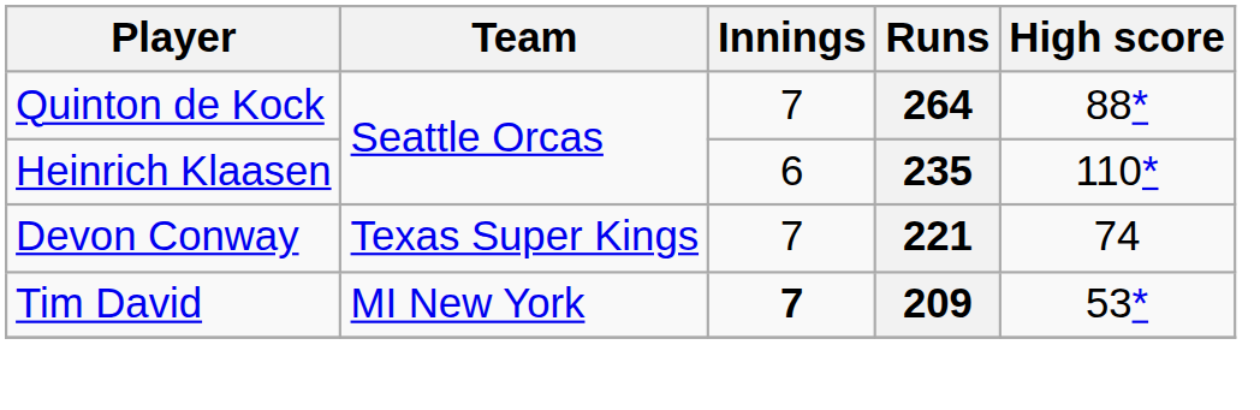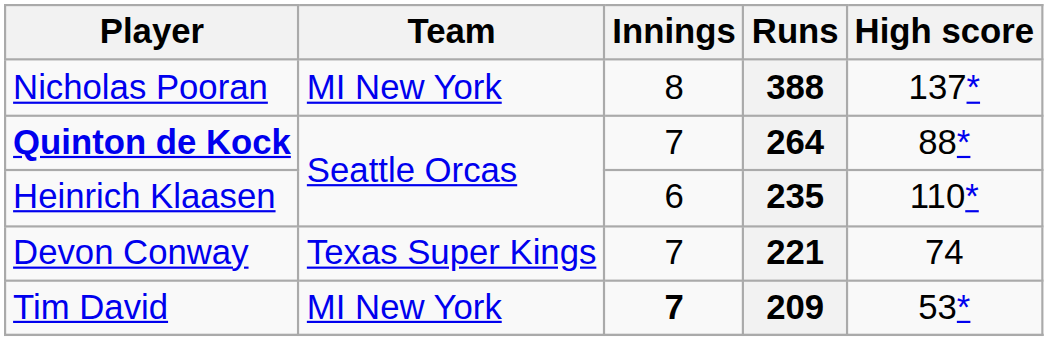+ row: Nicholas Pooran | MI New York | 8 | 388 | 137*
264 | Player: normal -> bold
